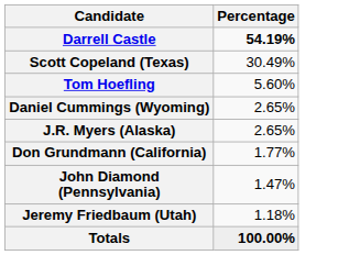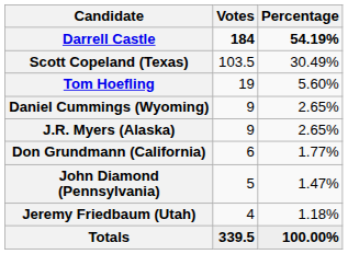+ column: Votes | 184 | 103.5 | 19 | 9 | 9 | 6 | 5 | 4 | 339.5
